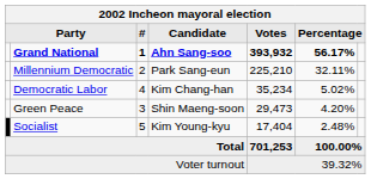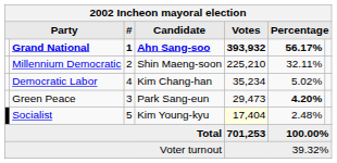Millennium Democratic | Candidate: Park Sang-eun -> Shin Maeng-soon
Green Peace | Candidate: Shin Maeng-soon -> Park Sang-eun
Green Peace | column 6: normal -> bold
Socialist | Votes: no background -> lightyellow background
